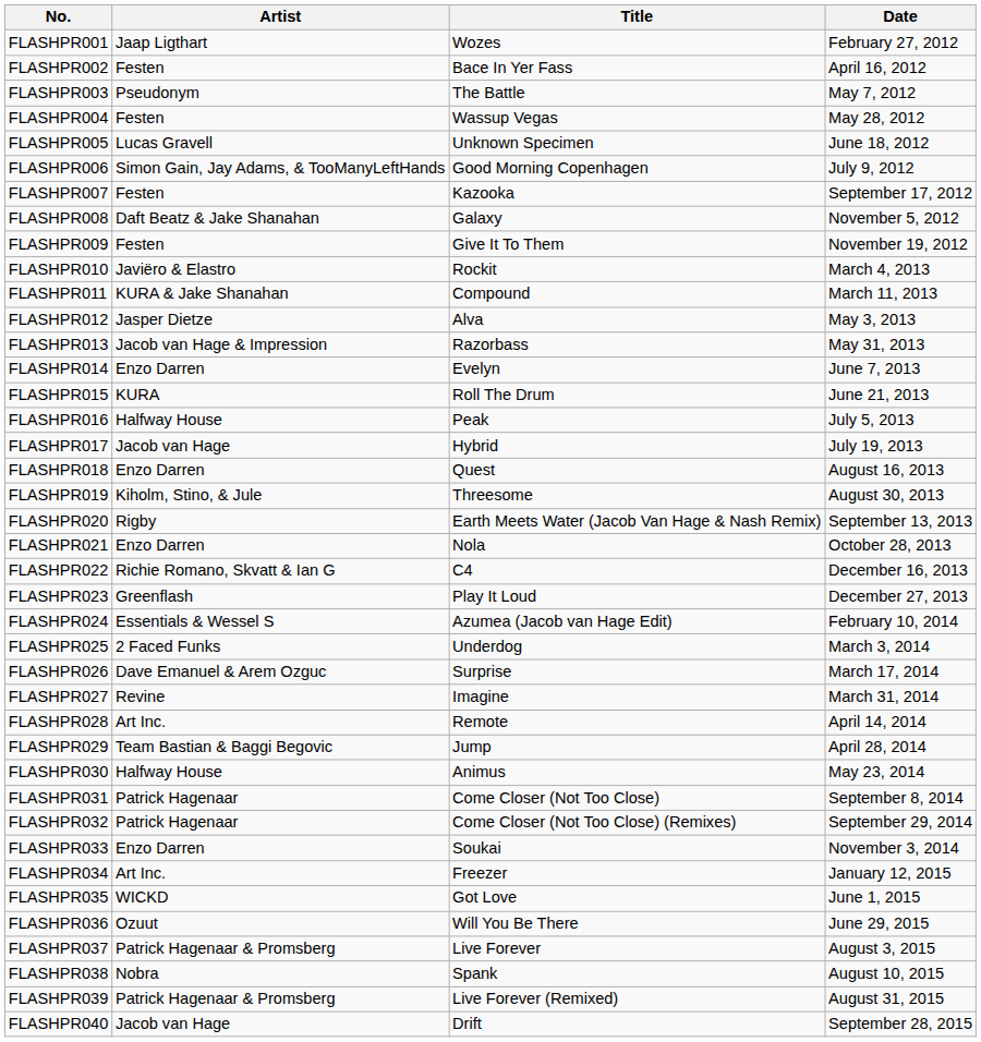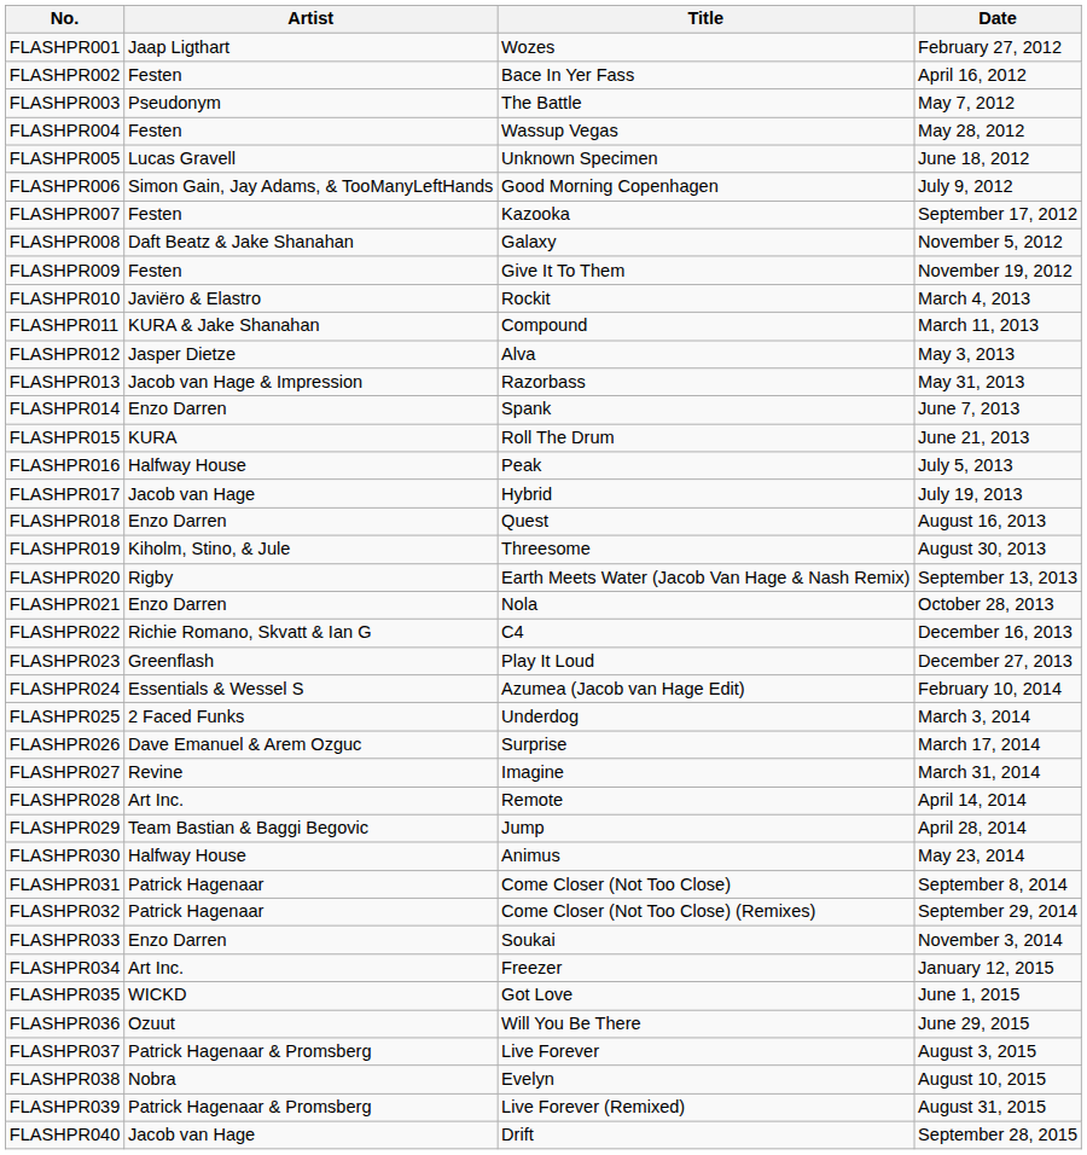FLASHPR014 | Title: Evelyn -> Spank
FLASHPR038 | Title: Spank -> Evelyn
